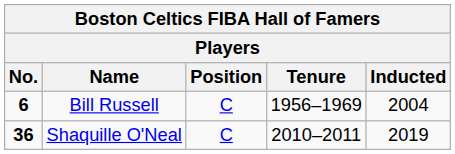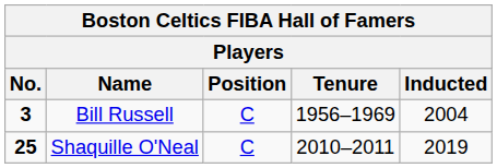Bill Russell | No.: 6 -> 3
Shaquille O'Neal | No.: 36 -> 25
